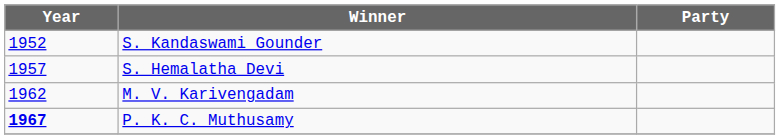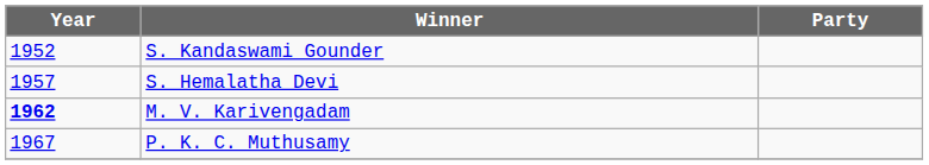M. V. Karivengadam | Year: normal -> bold
P. K. C. Muthusamy | Year: bold -> normal
